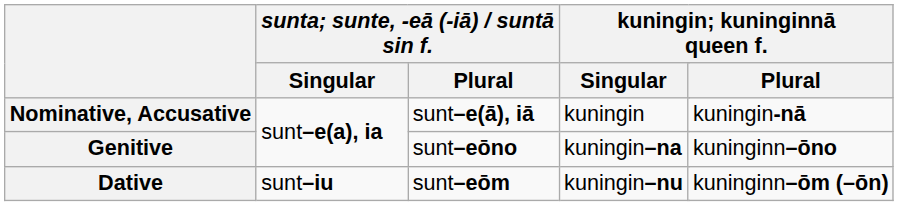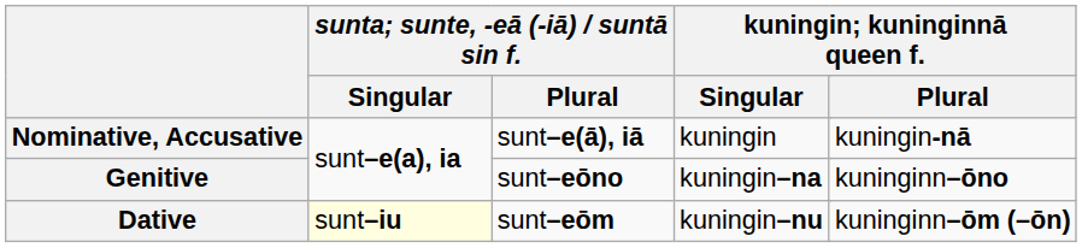Dative | sunta; sunte, -eā (-iā) / suntā sin f. / Singular: no background -> lightyellow background
